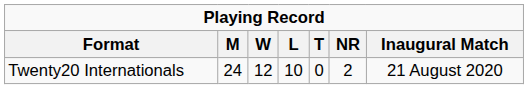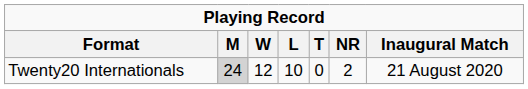Twenty20 Internationals | M: no background -> lightgrey background
